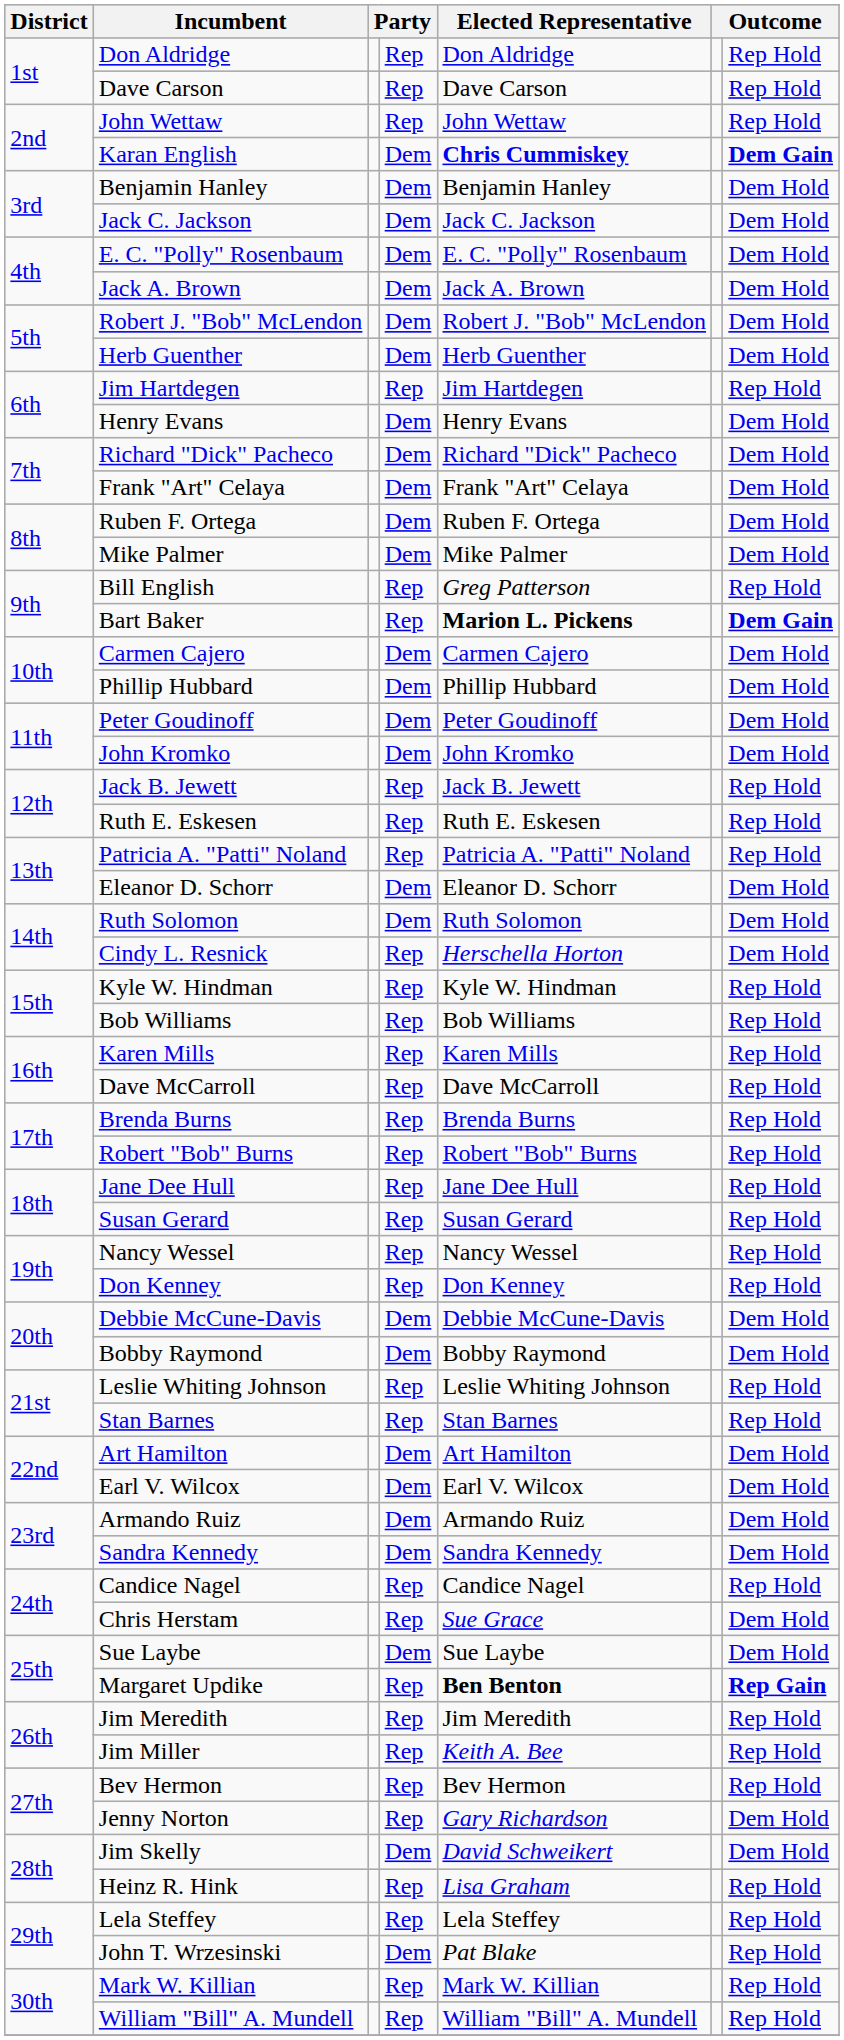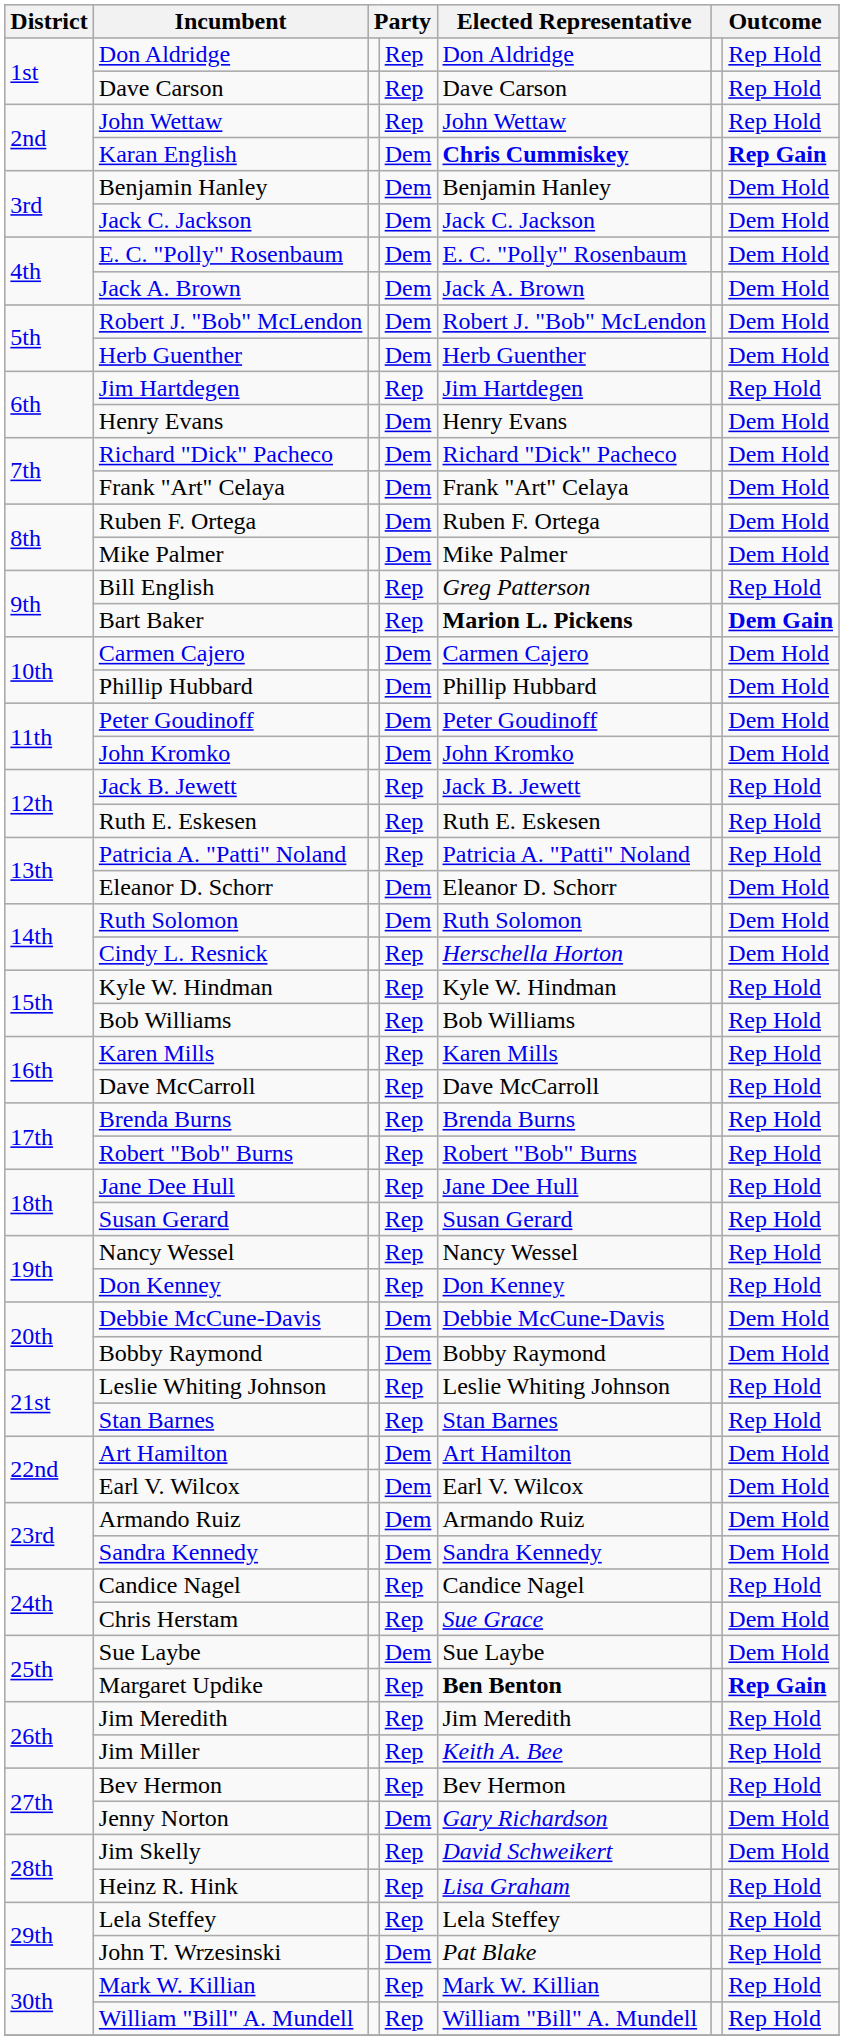Karan English | column 7: Dem Gain -> Rep Gain
Jenny Norton | column 4: Rep -> Dem
Jim Skelly | column 4: Dem -> Rep
